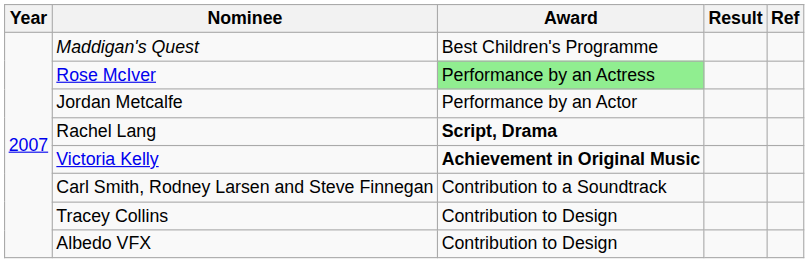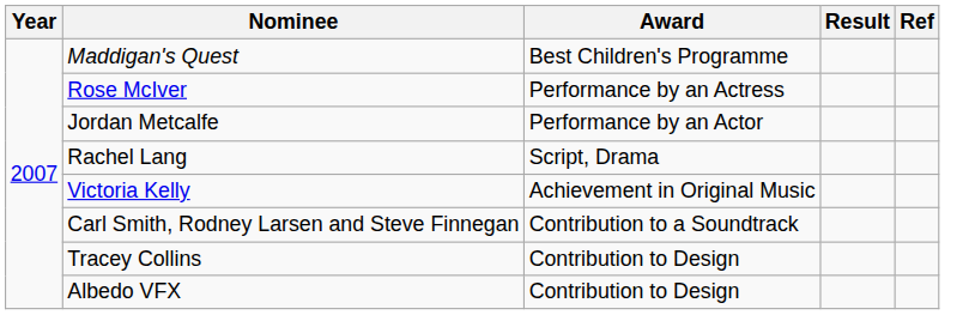Rose McIver | Award: lightgreen background -> no background
Rachel Lang | Award: bold -> normal
Victoria Kelly | Award: bold -> normal
